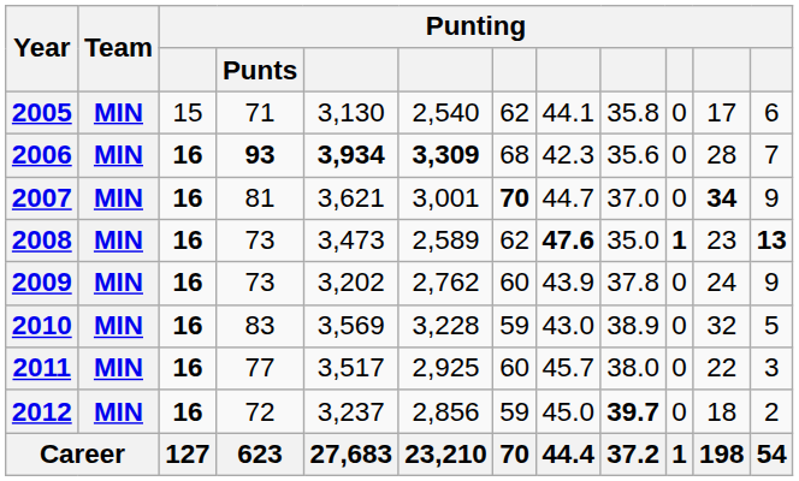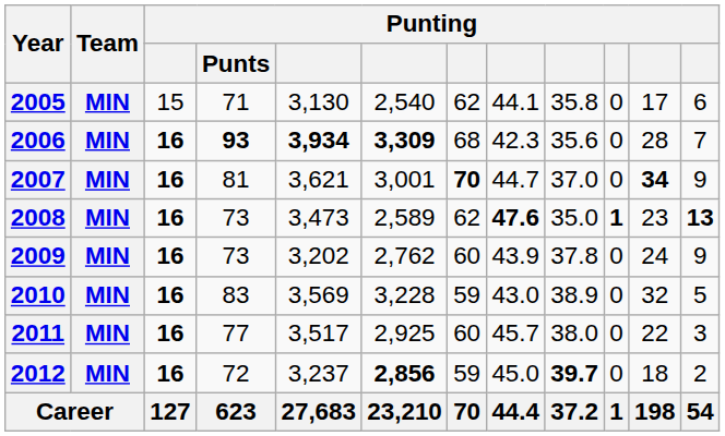2012 | column 6: normal -> bold
